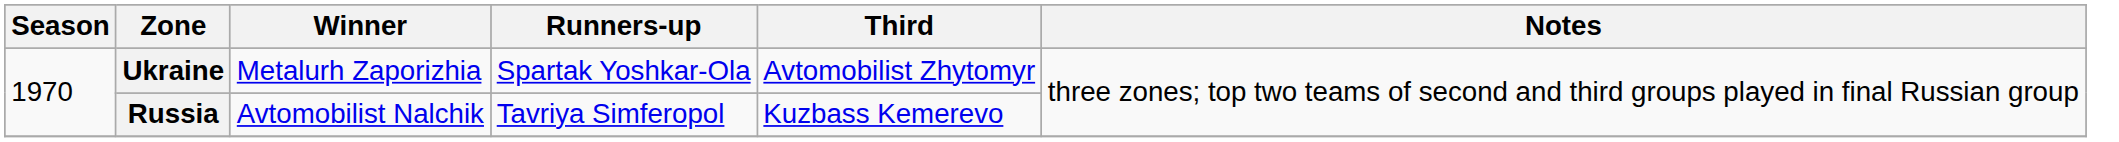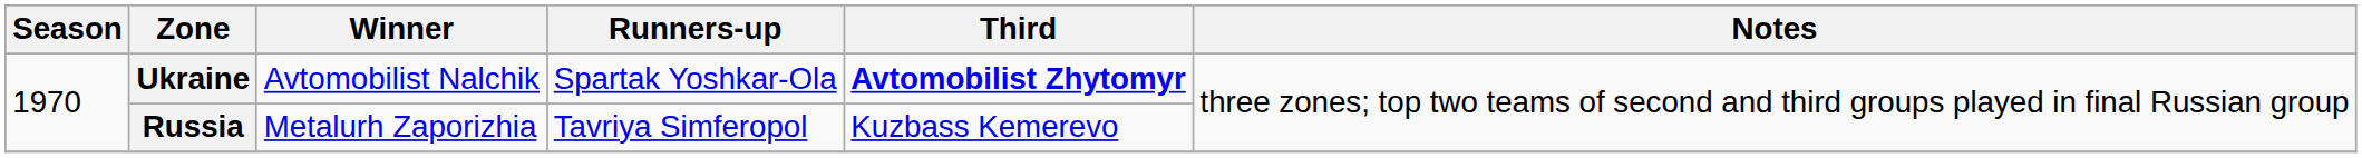Ukraine | Winner: Metalurh Zaporizhia -> Avtomobilist Nalchik
Ukraine | Third: normal -> bold
Russia | Winner: Avtomobilist Nalchik -> Metalurh Zaporizhia
